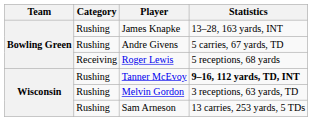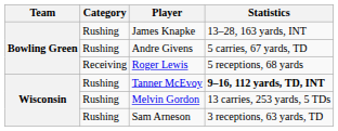Melvin Gordon | Statistics: 3 receptions, 63 yards, TD -> 13 carries, 253 yards, 5 TDs
Sam Arneson | Statistics: 13 carries, 253 yards, 5 TDs -> 3 receptions, 63 yards, TD
